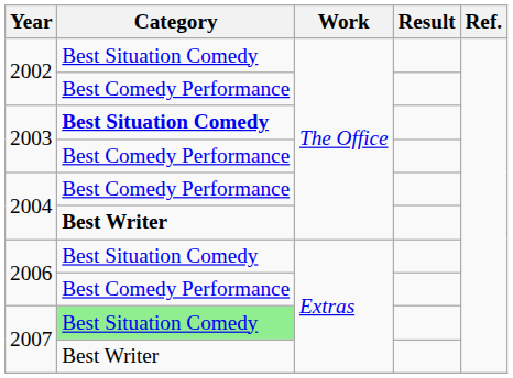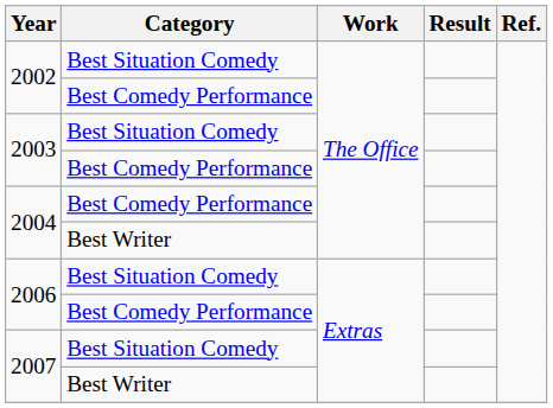2003 / Best Situation Comedy | Category: bold -> normal
2004 / Best Writer | Category: bold -> normal
2007 / Best Situation Comedy | Category: lightgreen background -> no background
